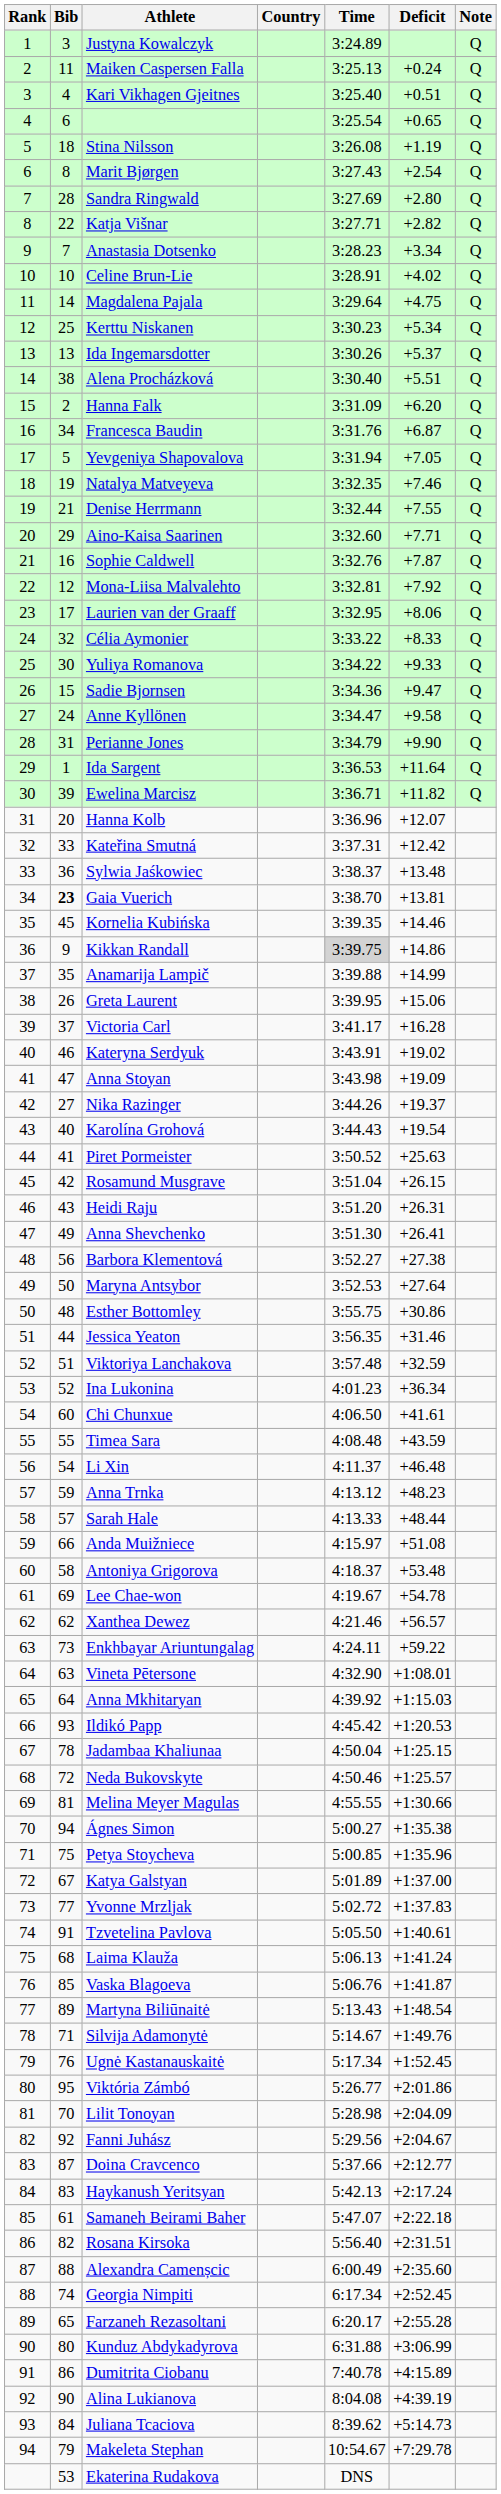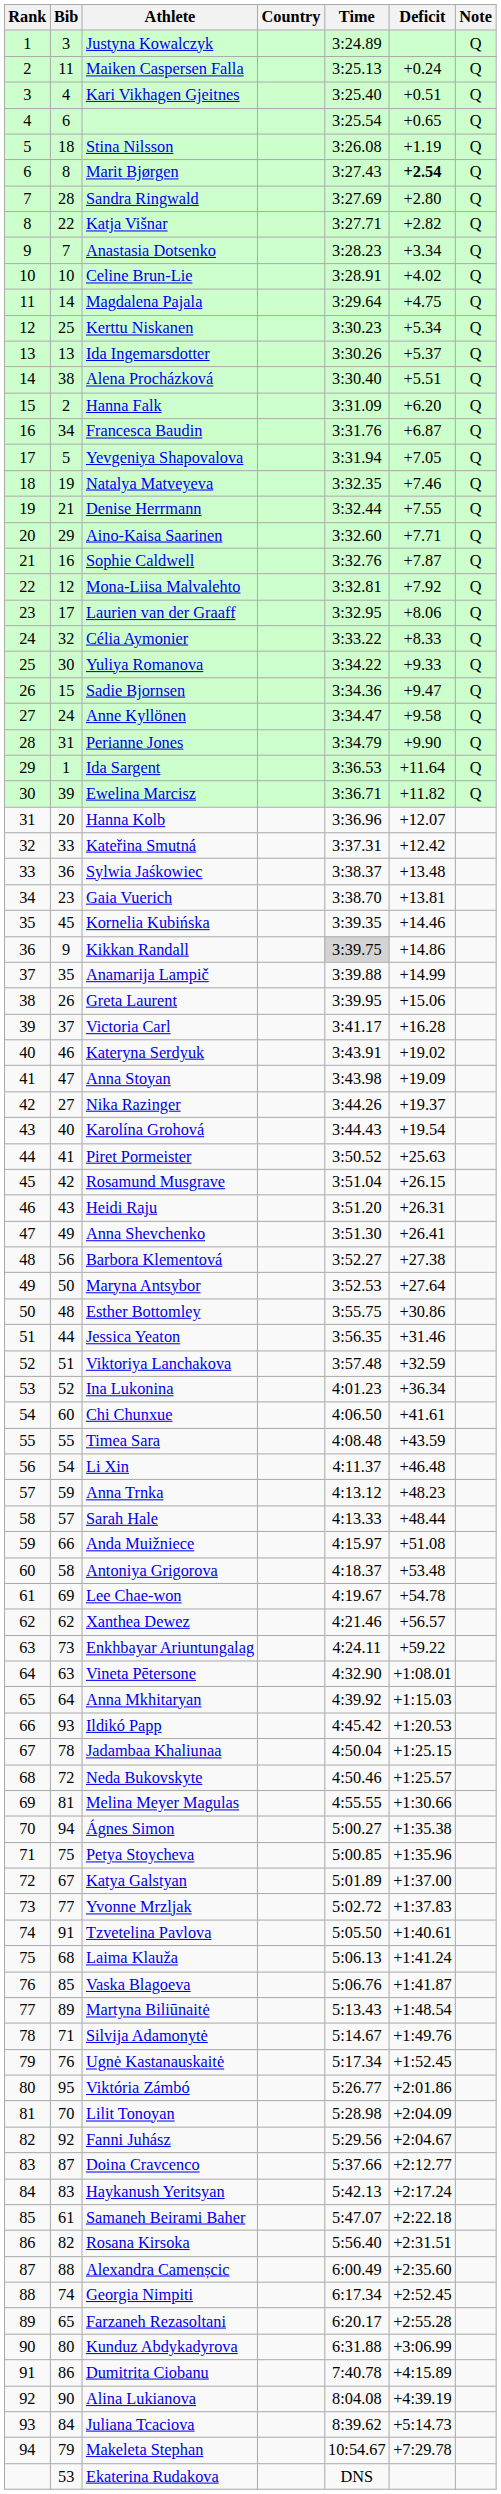Marit Bjørgen | Deficit: normal -> bold
Gaia Vuerich | Bib: bold -> normal
